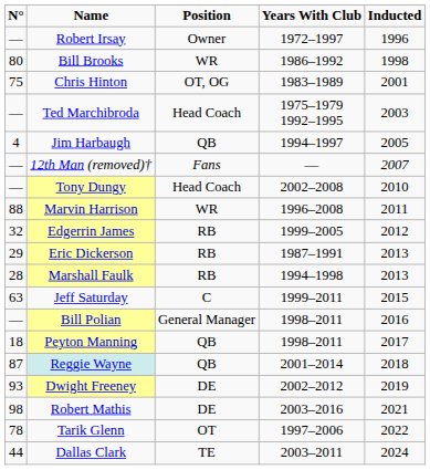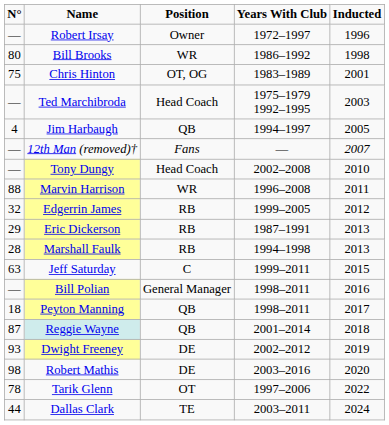Robert Mathis | Inducted: 2021 -> 2020
